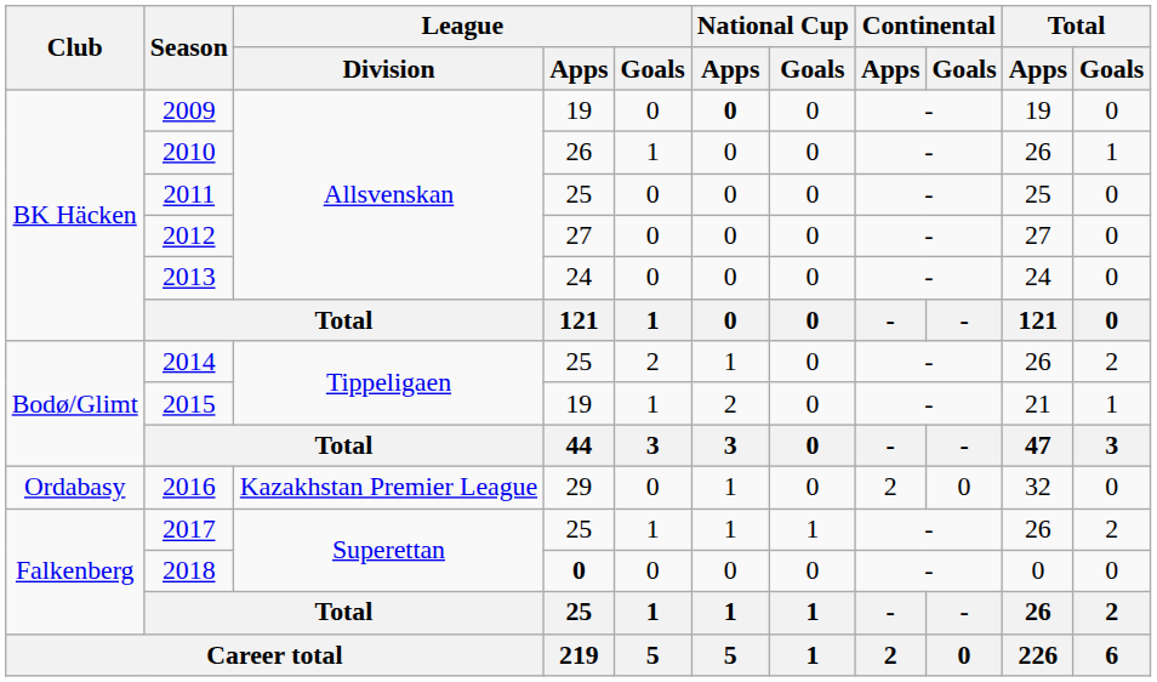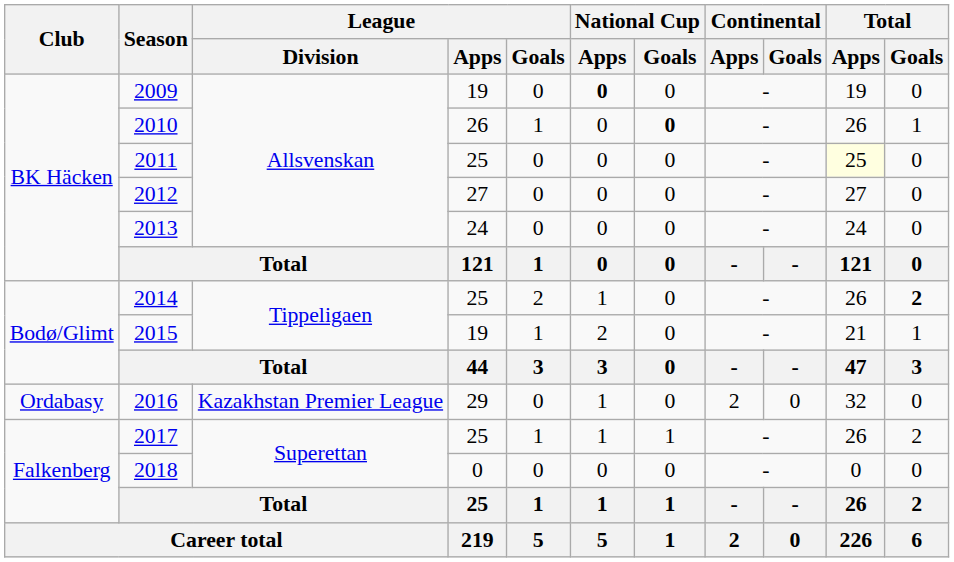2010 | National Cup / Goals: normal -> bold
2011 | Total / Apps: no background -> lightyellow background
2014 | Total / Goals: normal -> bold
2018 | League / Apps: bold -> normal
